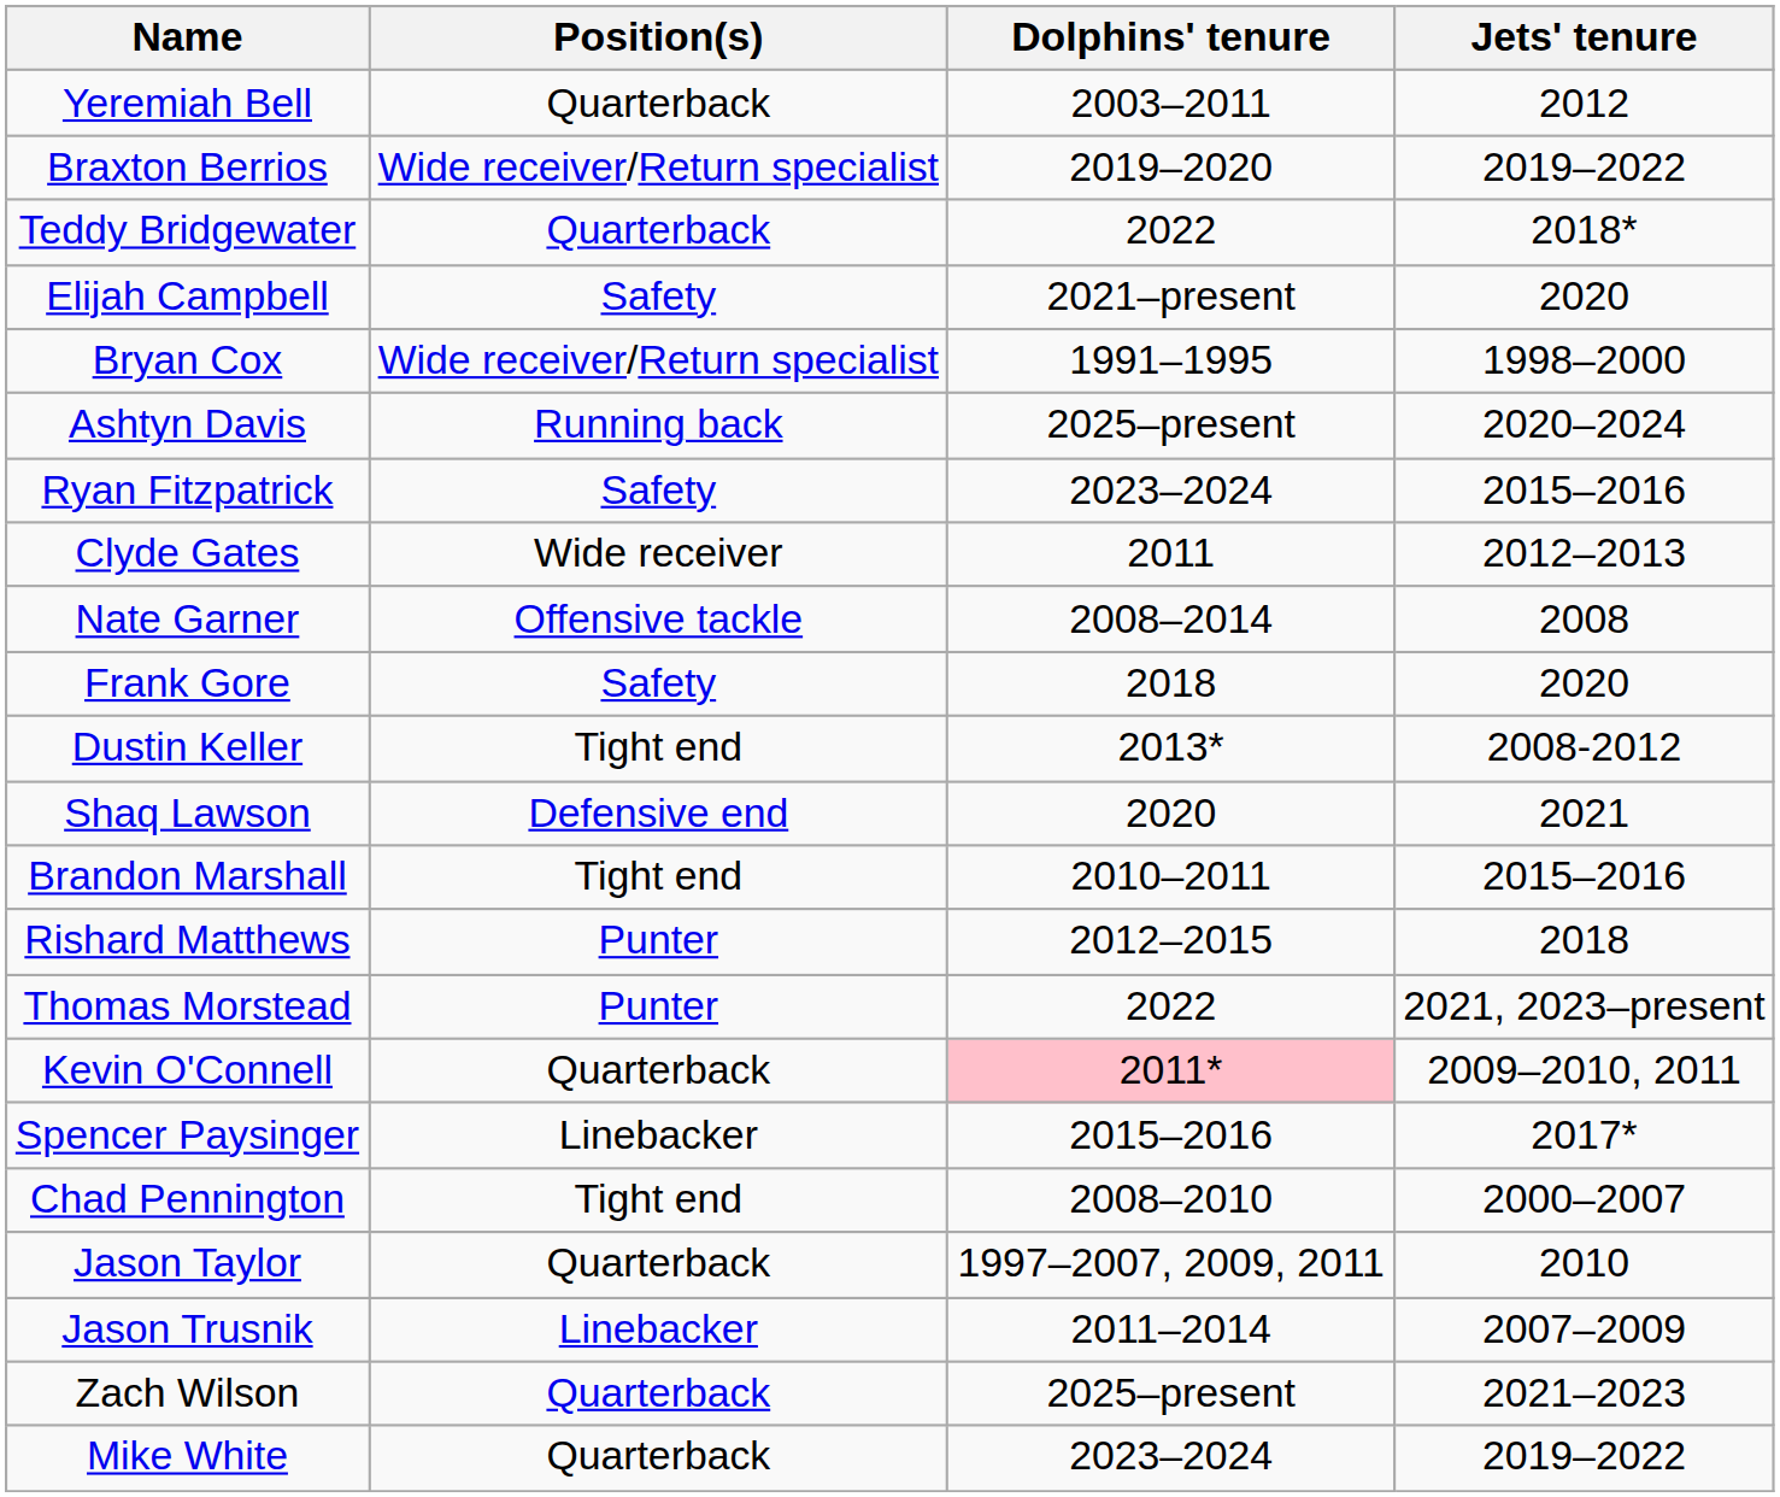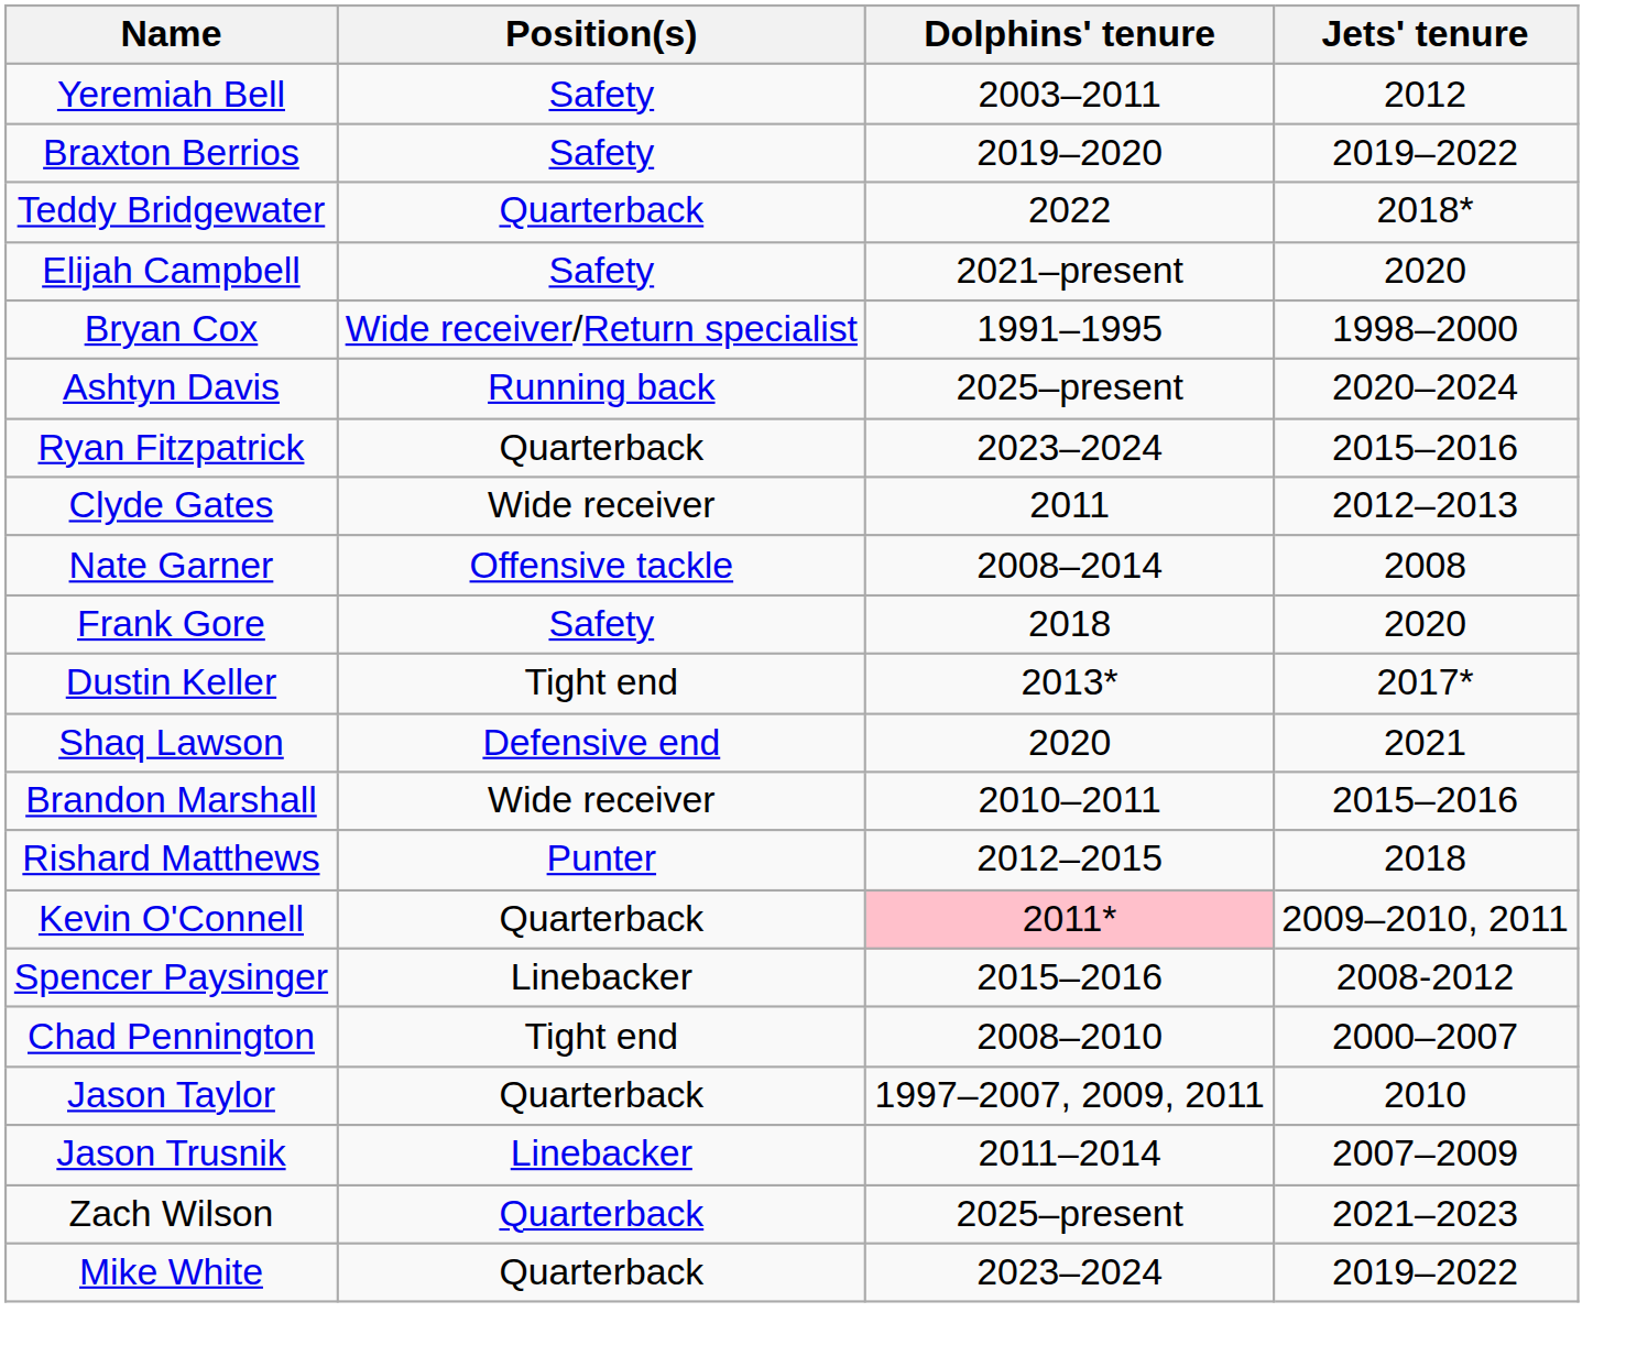Yeremiah Bell | Position(s): Quarterback -> Safety
Braxton Berrios | Position(s): Wide receiver/Return specialist -> Safety
Ryan Fitzpatrick | Position(s): Safety -> Quarterback
Dustin Keller | Jets' tenure: 2008-2012 -> 2017*
Brandon Marshall | Position(s): Tight end -> Wide receiver
- row: Thomas Morstead | Punter | 2022 | 2021, 2023–present
Spencer Paysinger | Jets' tenure: 2017* -> 2008-2012
